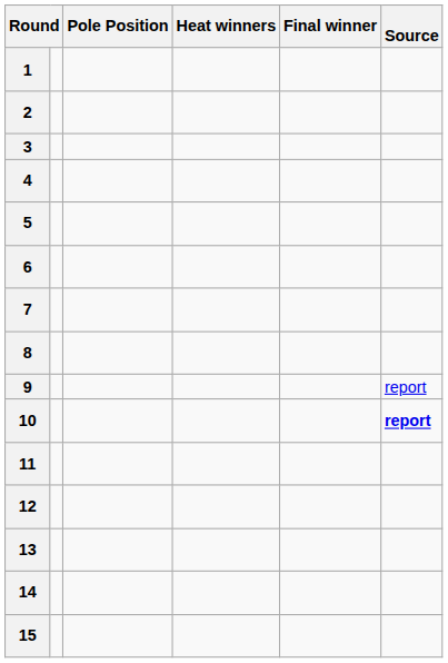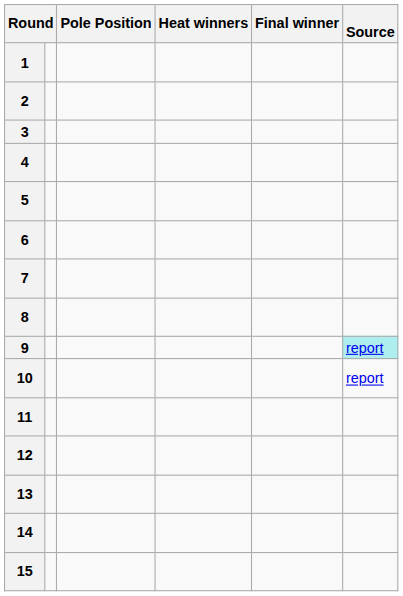9 | Source: no background -> paleturquoise background
10 | Source: bold -> normal
